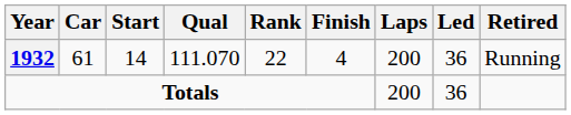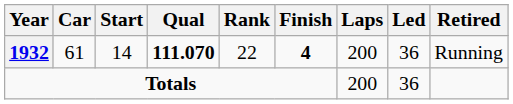1932 | Qual: normal -> bold
1932 | Finish: normal -> bold
